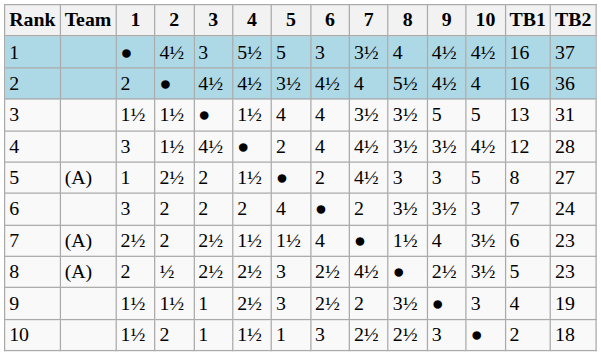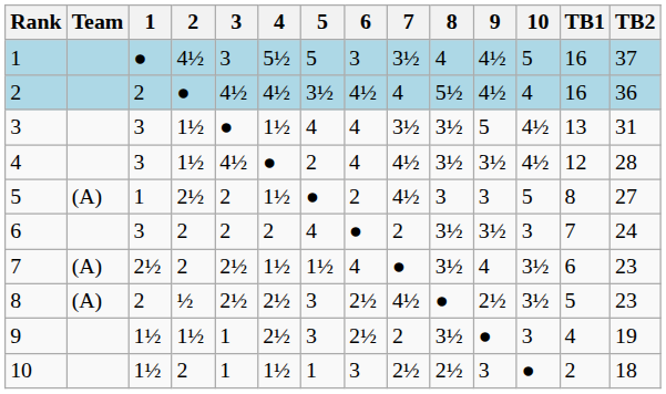row 2 | 10: 4½ -> 5
row 4 | 1: 1½ -> 3
row 4 | 10: 5 -> 4½
row 8 | 8: 1½ -> 3½
